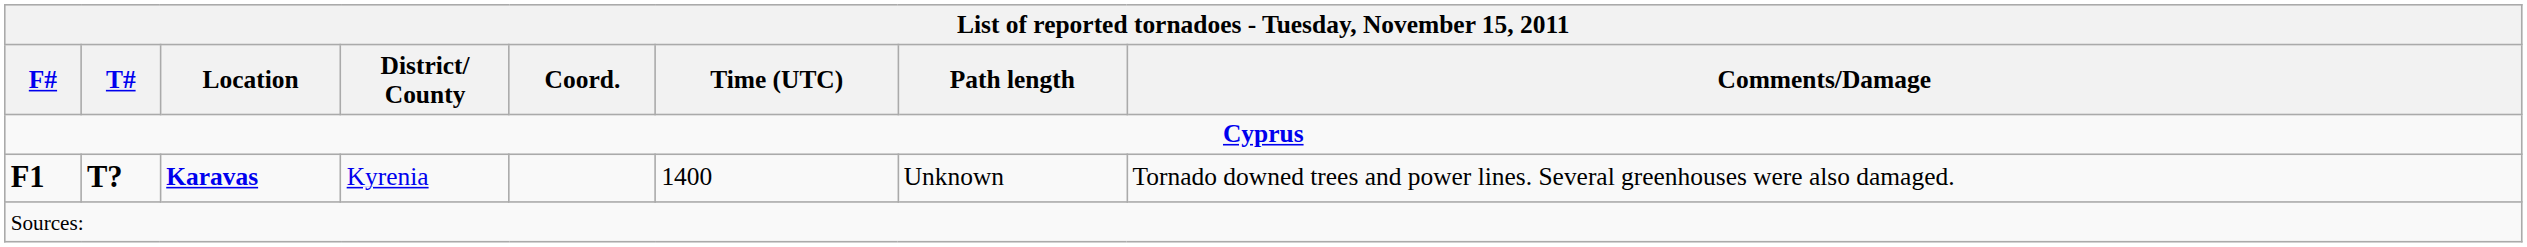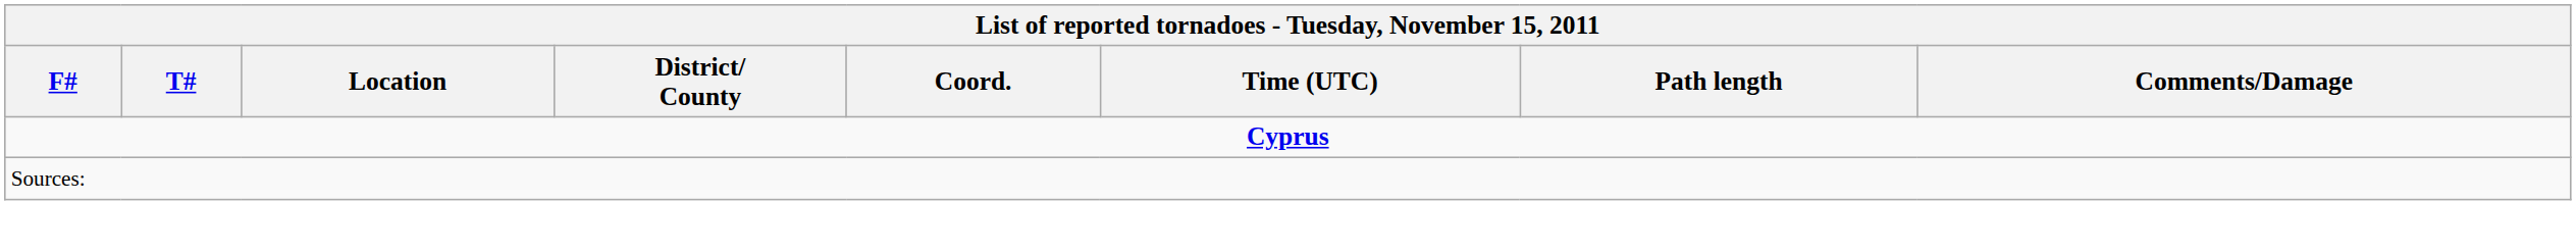- row: F1 | T? | Karavas | Kyrenia | 1400 | Unknown | Tornado downed trees and power lines. Several greenhouses were also damaged.
